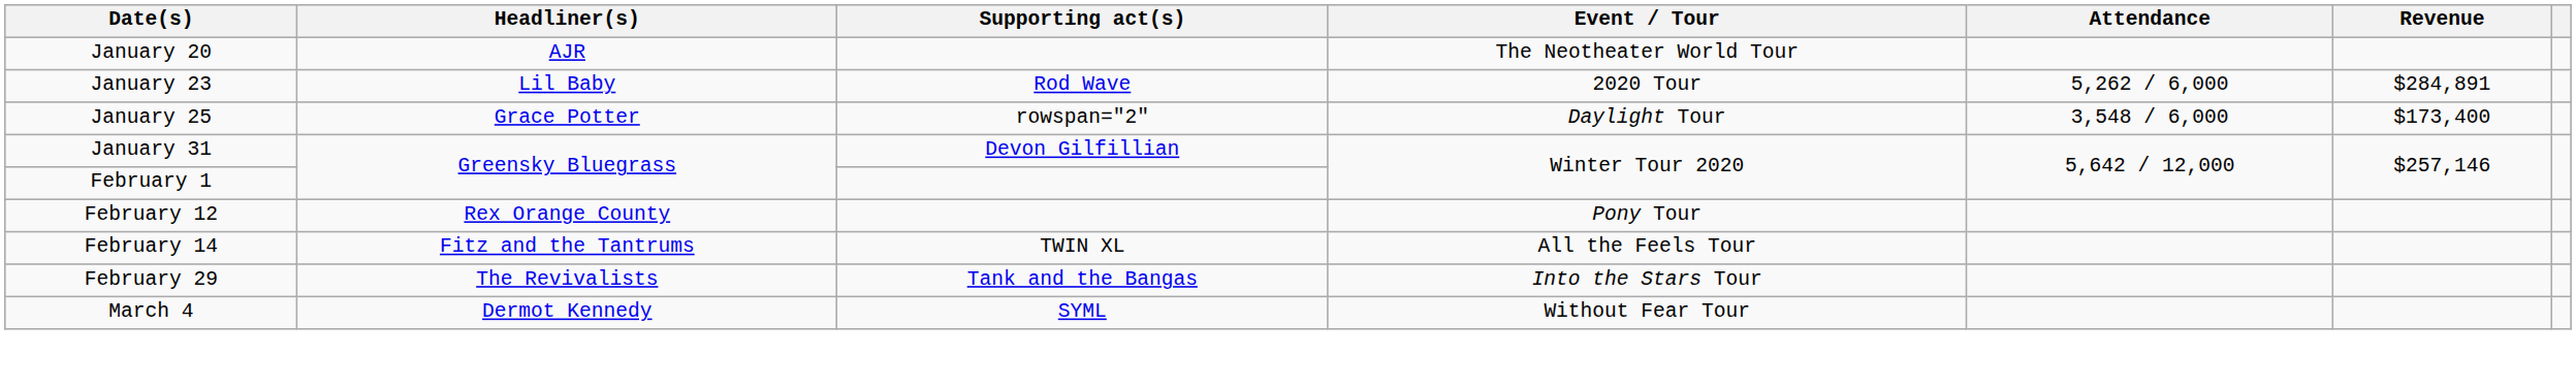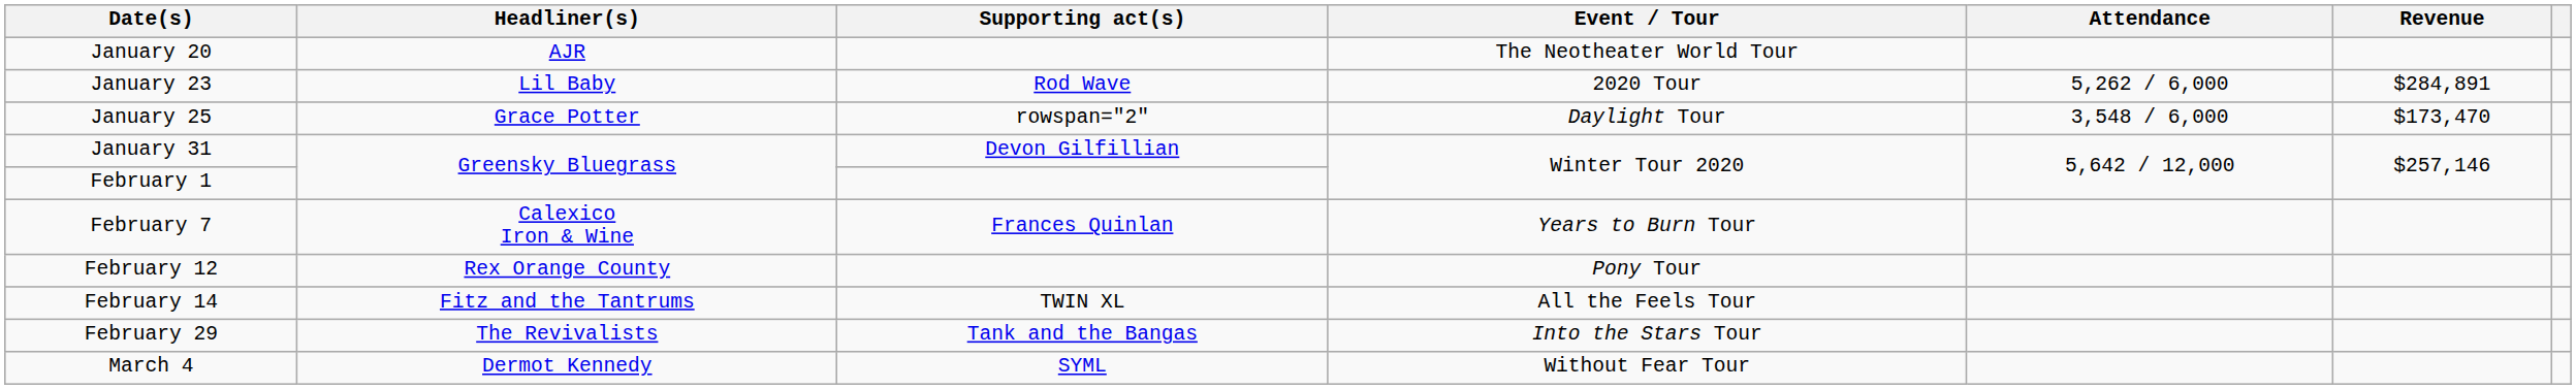January 25 | Revenue: $173,400 -> $173,470
+ row: February 7 | Calexico Iron & Wine | Frances Quinlan | Years to Burn Tour
